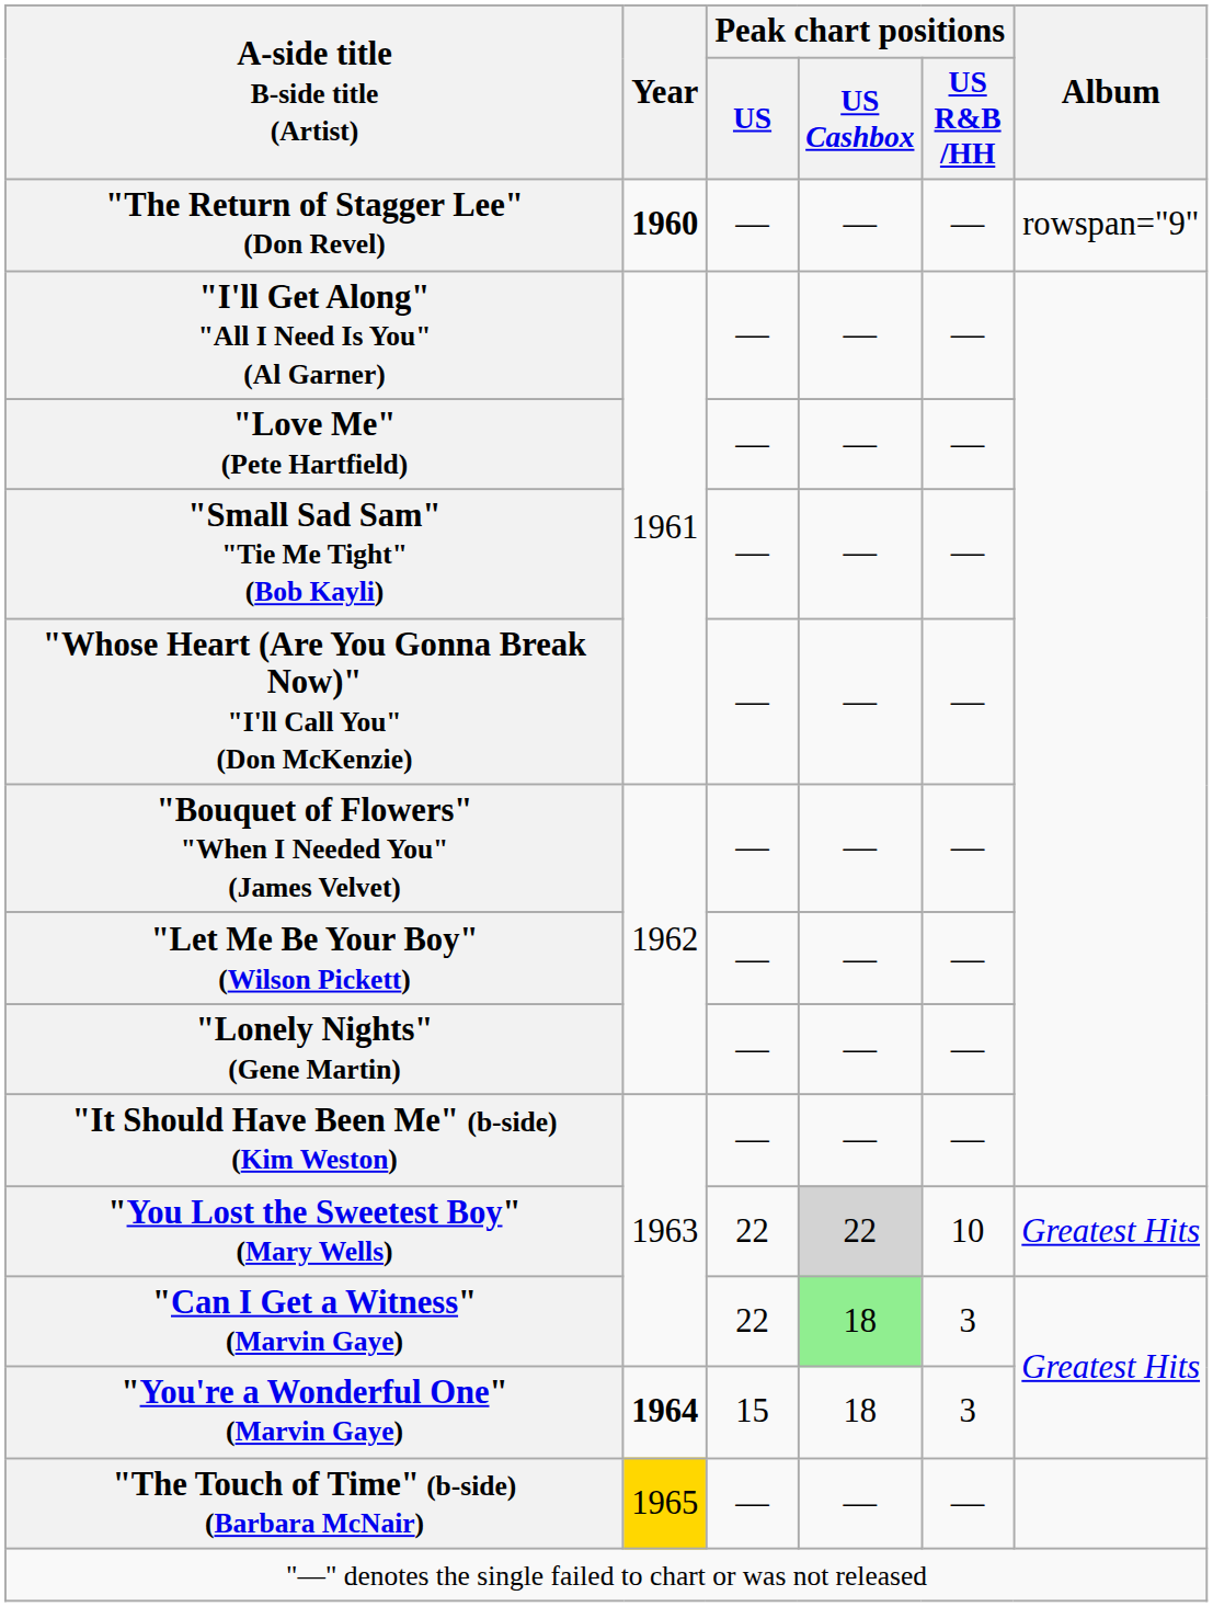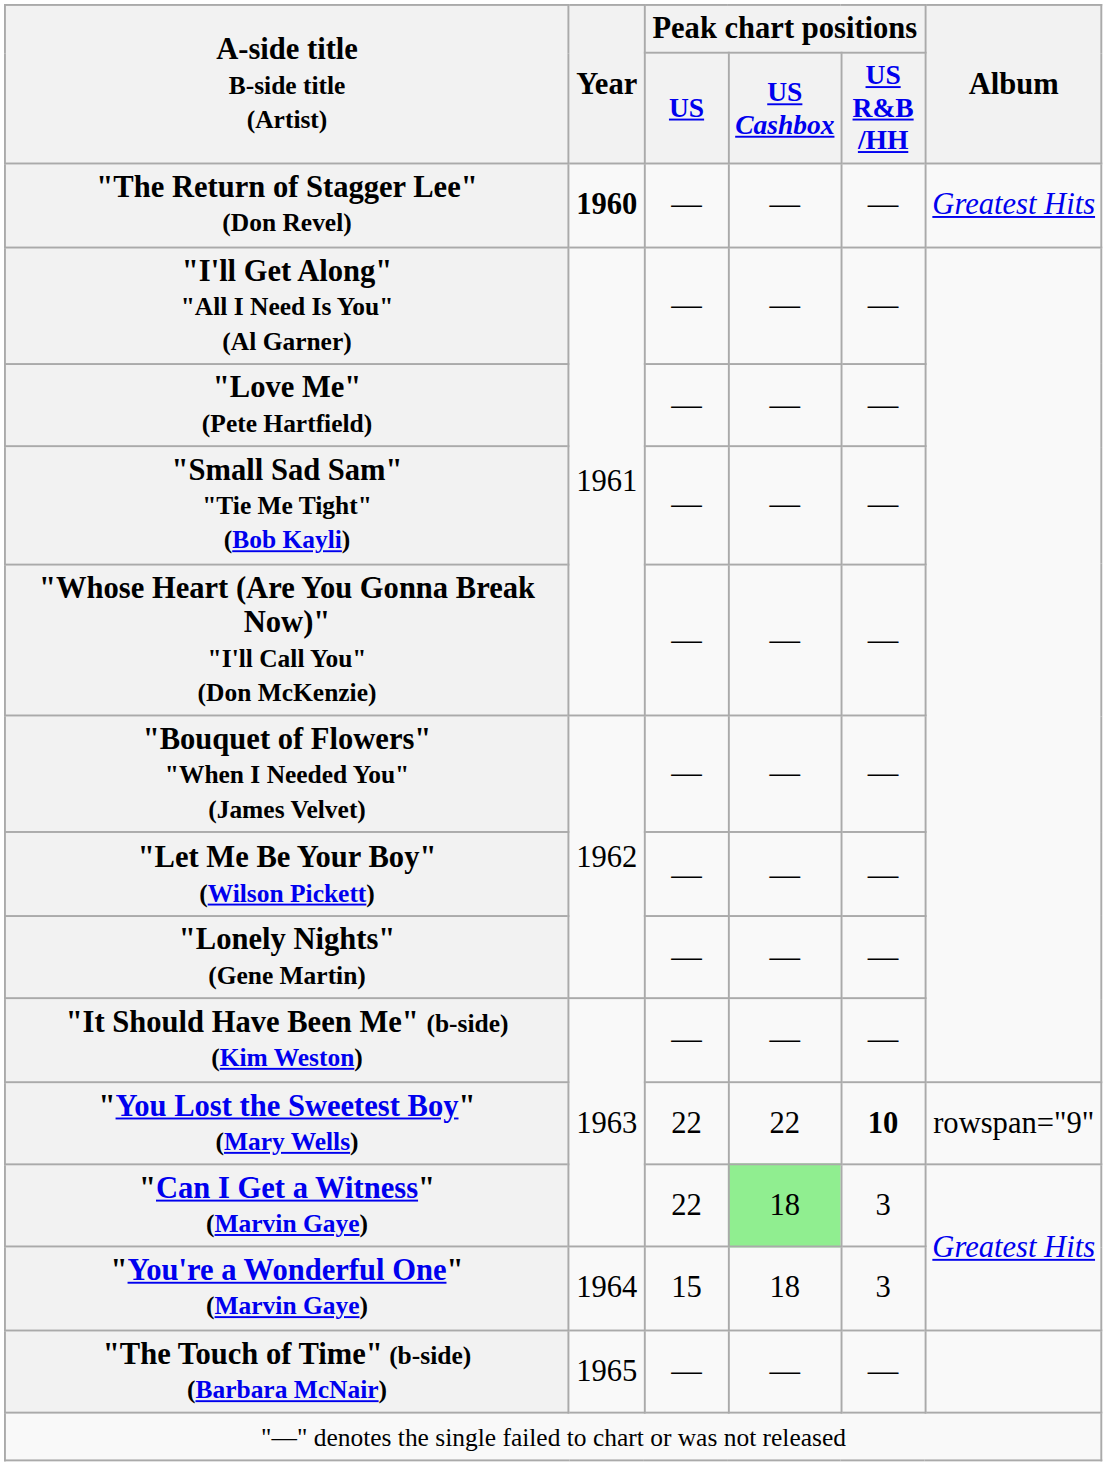"The Return of Stagger Lee" (Don Revel) | Album: rowspan="9" -> Greatest Hits
"You Lost the Sweetest Boy" (Mary Wells) | Peak chart positions / US Cashbox: lightgrey background -> no background
"You Lost the Sweetest Boy" (Mary Wells) | Peak chart positions / US R&B /HH: normal -> bold
"You Lost the Sweetest Boy" (Mary Wells) | Album: Greatest Hits -> rowspan="9"
"You're a Wonderful One" (Marvin Gaye) | Year: bold -> normal
"The Touch of Time" (b-side) (Barbara McNair) | Year: gold background -> no background
